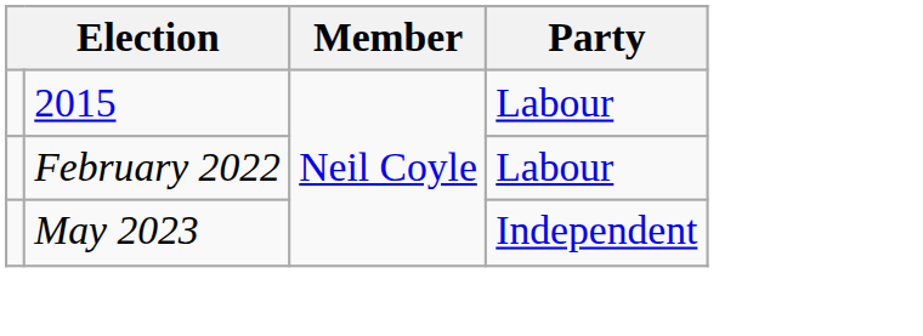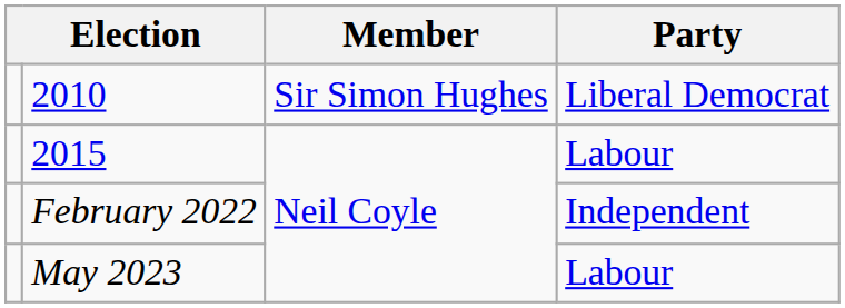+ row: 2010 | Sir Simon Hughes | Liberal Democrat
February 2022 | Party: Labour -> Independent
May 2023 | Party: Independent -> Labour
